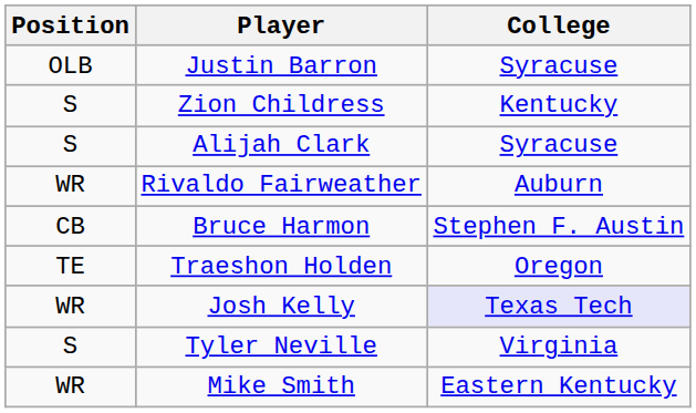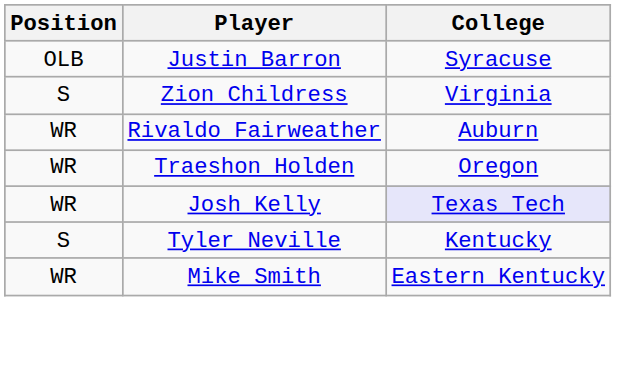Zion Childress | College: Kentucky -> Virginia
- row: S | Alijah Clark | Syracuse
- row: CB | Bruce Harmon | Stephen F. Austin
Traeshon Holden | Position: TE -> WR
Tyler Neville | College: Virginia -> Kentucky
